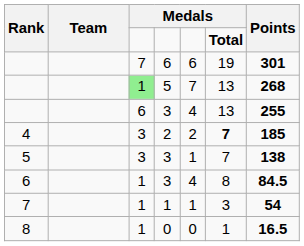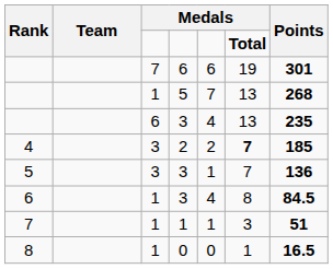row 4 | column 3: lightgreen background -> no background
row 5 | Points: 255 -> 235
row 7 | Points: 138 -> 136
row 9 | Points: 54 -> 51
